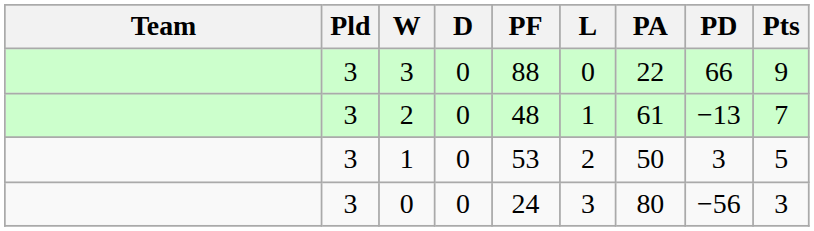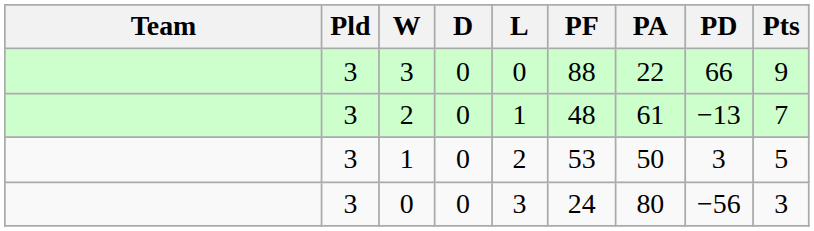columns swapped: L <-> PF
